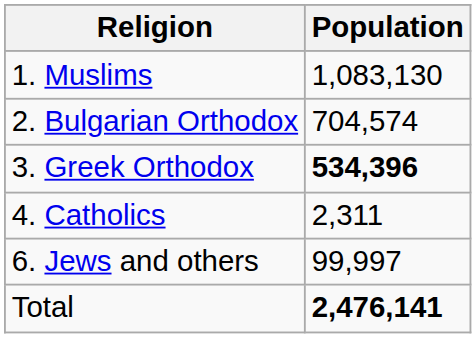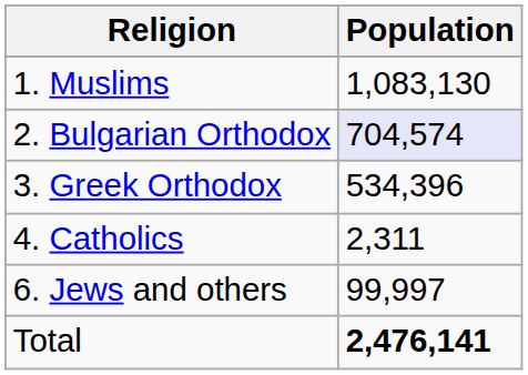2. Bulgarian Orthodox | Population: no background -> lavender background
3. Greek Orthodox | Population: bold -> normal
